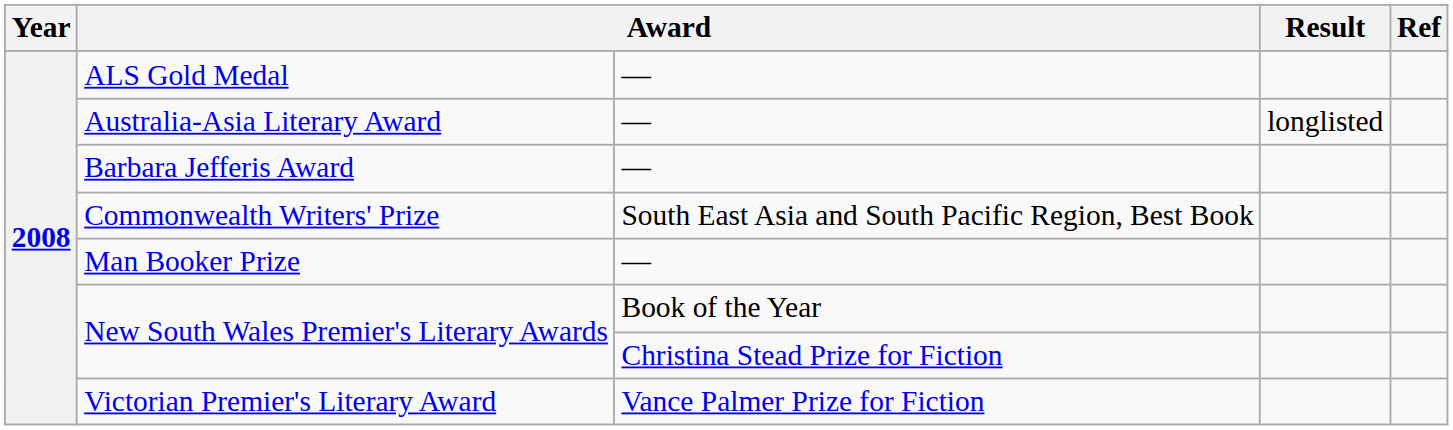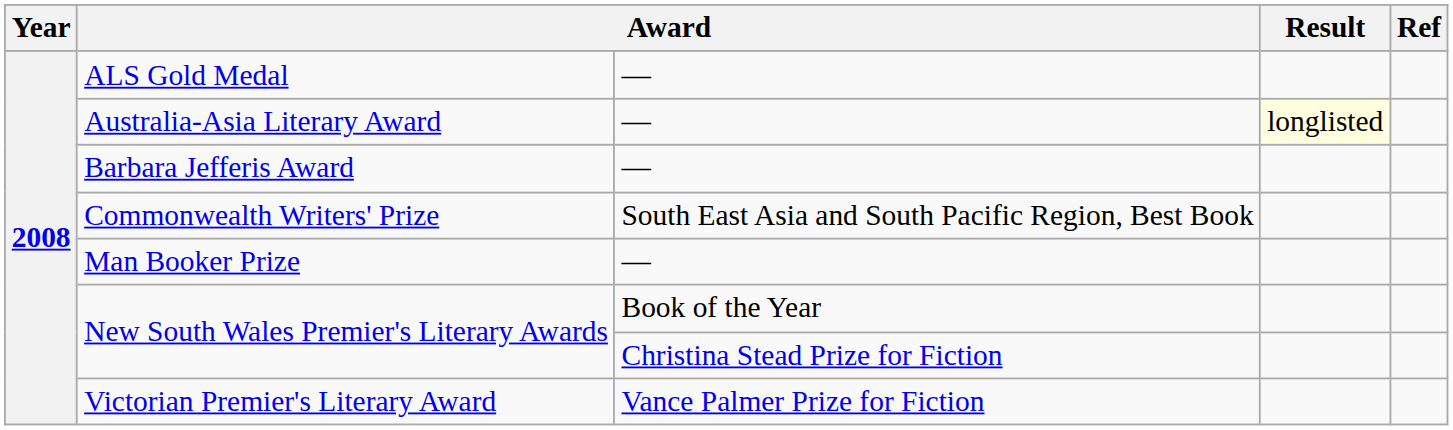Australia-Asia Literary Award | Result: no background -> lightyellow background
